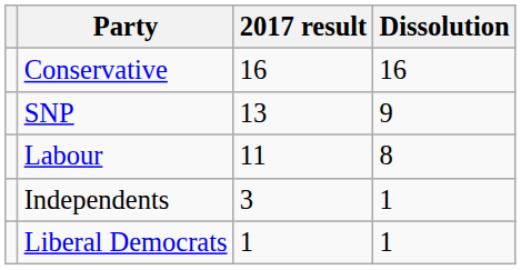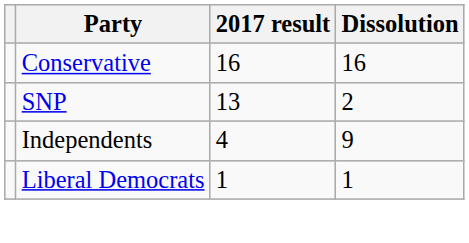SNP | Dissolution: 9 -> 2
- row: Labour | 11 | 8
Independents | 2017 result: 3 -> 4
Independents | Dissolution: 1 -> 9
